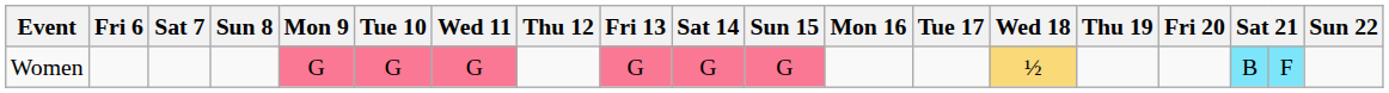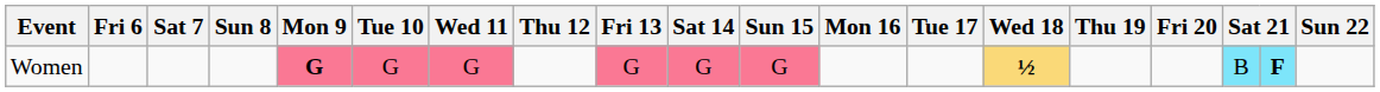Women | Mon 9: normal -> bold
Women | Wed 18: normal -> bold
Women | column 18: normal -> bold
